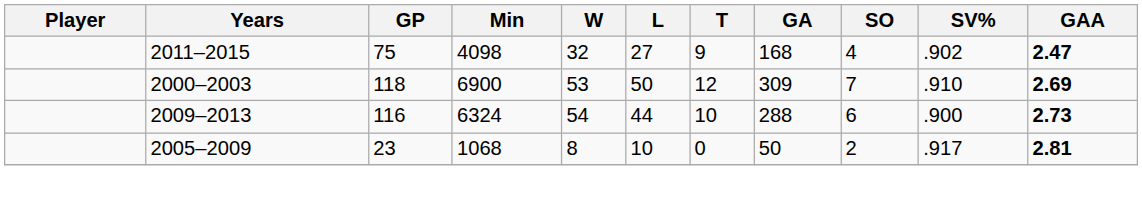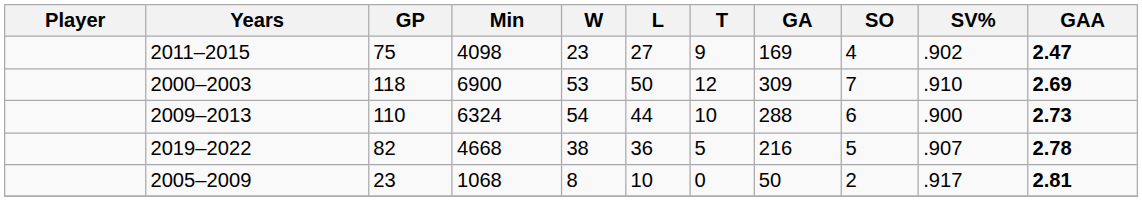2011–2015 | W: 32 -> 23
2011–2015 | GA: 168 -> 169
2009–2013 | GP: 116 -> 110
+ row: 2019–2022 | 82 | 4668 | 38 | 36 | 5 | 216 | 5 | .907 | 2.78
